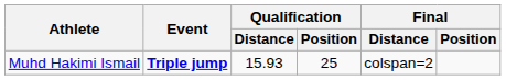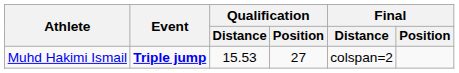Muhd Hakimi Ismail | Qualification / Distance: 15.93 -> 15.53
Muhd Hakimi Ismail | Qualification / Position: 25 -> 27
